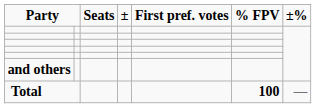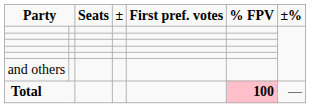and others | column 1: bold -> normal
Total | % FPV: no background -> pink background
